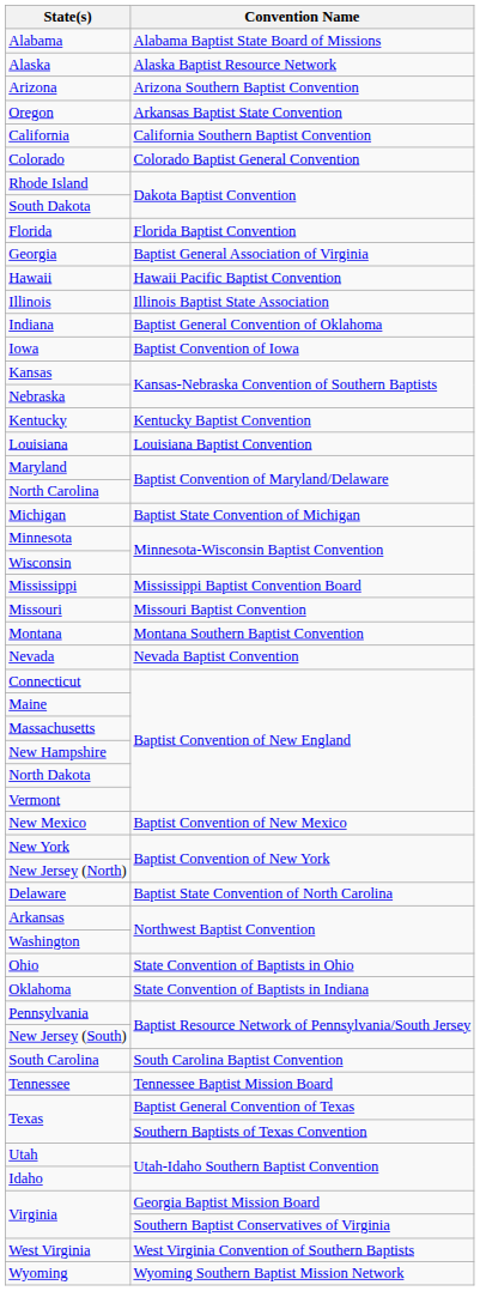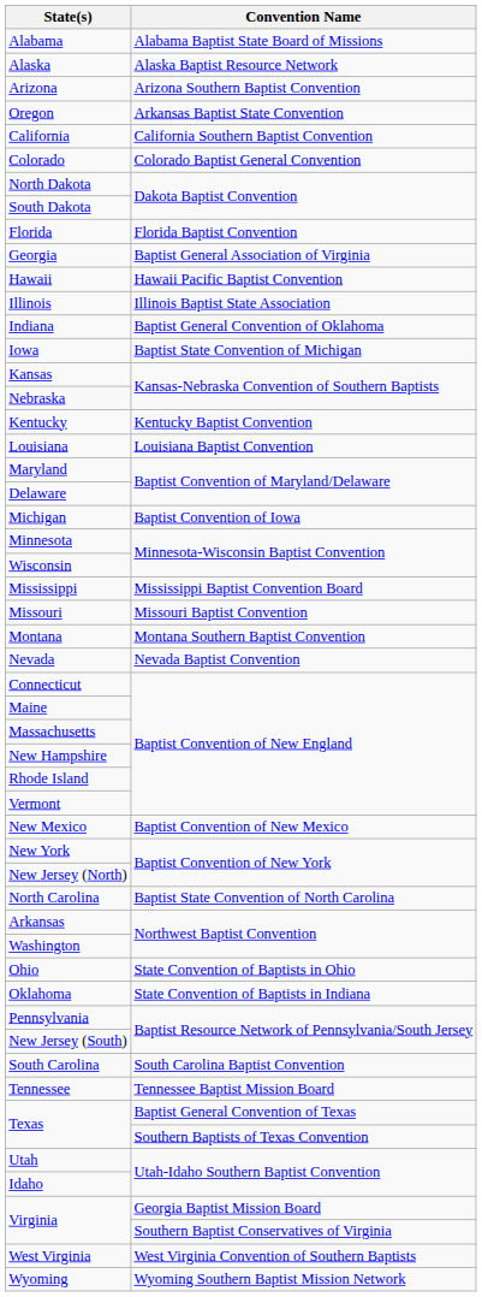row 8 | State(s): Rhode Island -> North Dakota
row 15 | Convention Name: Baptist Convention of Iowa -> Baptist State Convention of Michigan
row 21 | State(s): North Carolina -> Delaware
row 22 | Convention Name: Baptist State Convention of Michigan -> Baptist Convention of Iowa
row 33 | State(s): North Dakota -> Rhode Island
row 38 | State(s): Delaware -> North Carolina
